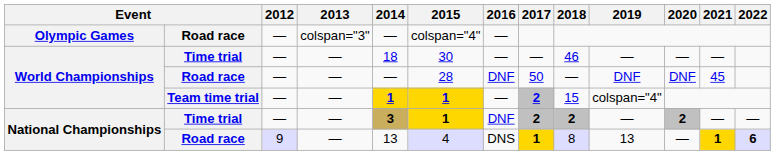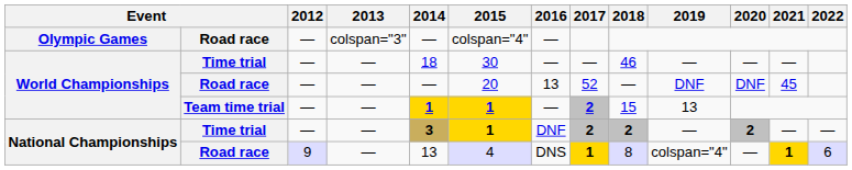World Championships / Road race | 2015: 28 -> 20
World Championships / Road race | 2016: DNF -> 13
World Championships / Road race | 2017: 50 -> 52
World Championships / Team time trial | 2019: colspan="4" -> 13
National Championships / Road race | 2019: 13 -> colspan="4"
National Championships / Road race | 2022: bold -> normal
